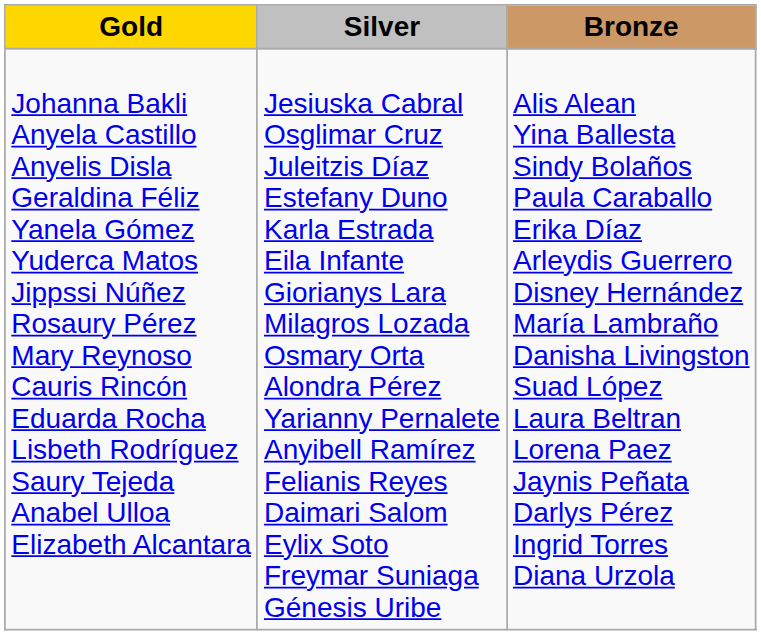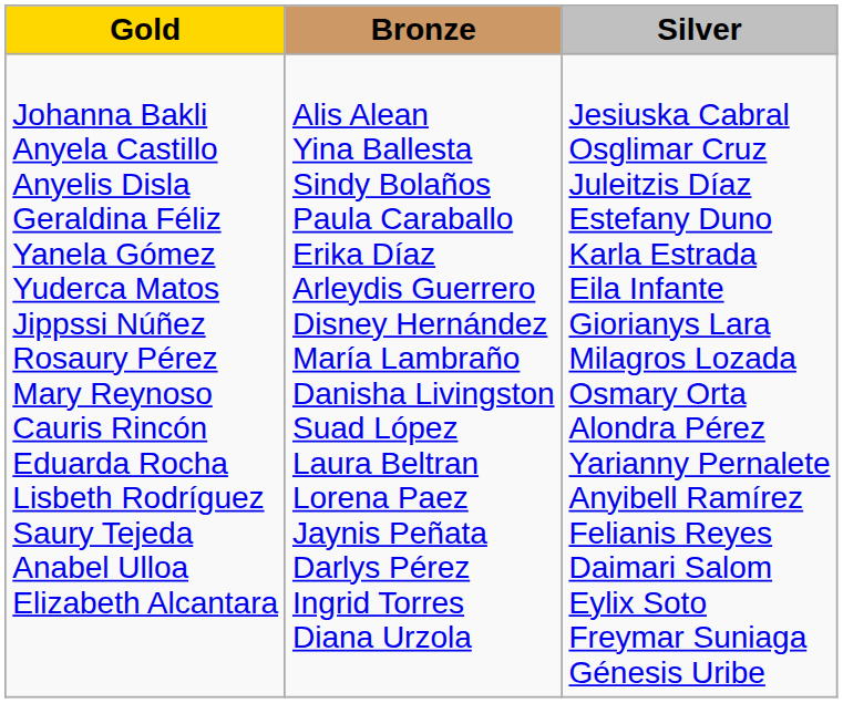columns swapped: Silver <-> Bronze
